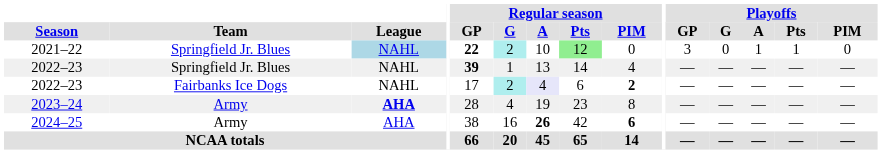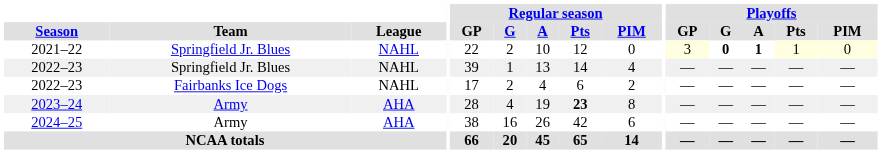2021–22 | League: lightblue background -> no background
2021–22 | Regular season / GP: bold -> normal
2021–22 | Regular season / G: paleturquoise background -> no background
2021–22 | Regular season / Pts: lightgreen background -> no background
2021–22 | Playoffs / GP: no background -> lightyellow background
2021–22 | Playoffs / G: normal -> bold
2021–22 | Playoffs / A: normal -> bold
2021–22 | Playoffs / Pts: no background -> lightyellow background
2021–22 | Playoffs / PIM: no background -> lightyellow background
2022–23 / Springfield Jr. Blues | Regular season / GP: bold -> normal
2022–23 / Fairbanks Ice Dogs | Regular season / G: paleturquoise background -> no background
2022–23 / Fairbanks Ice Dogs | Regular season / A: lavender background -> no background
2022–23 / Fairbanks Ice Dogs | Regular season / PIM: bold -> normal
2023–24 | League: bold -> normal
2023–24 | Regular season / Pts: normal -> bold
2024–25 | Regular season / A: bold -> normal
2024–25 | Regular season / PIM: bold -> normal
